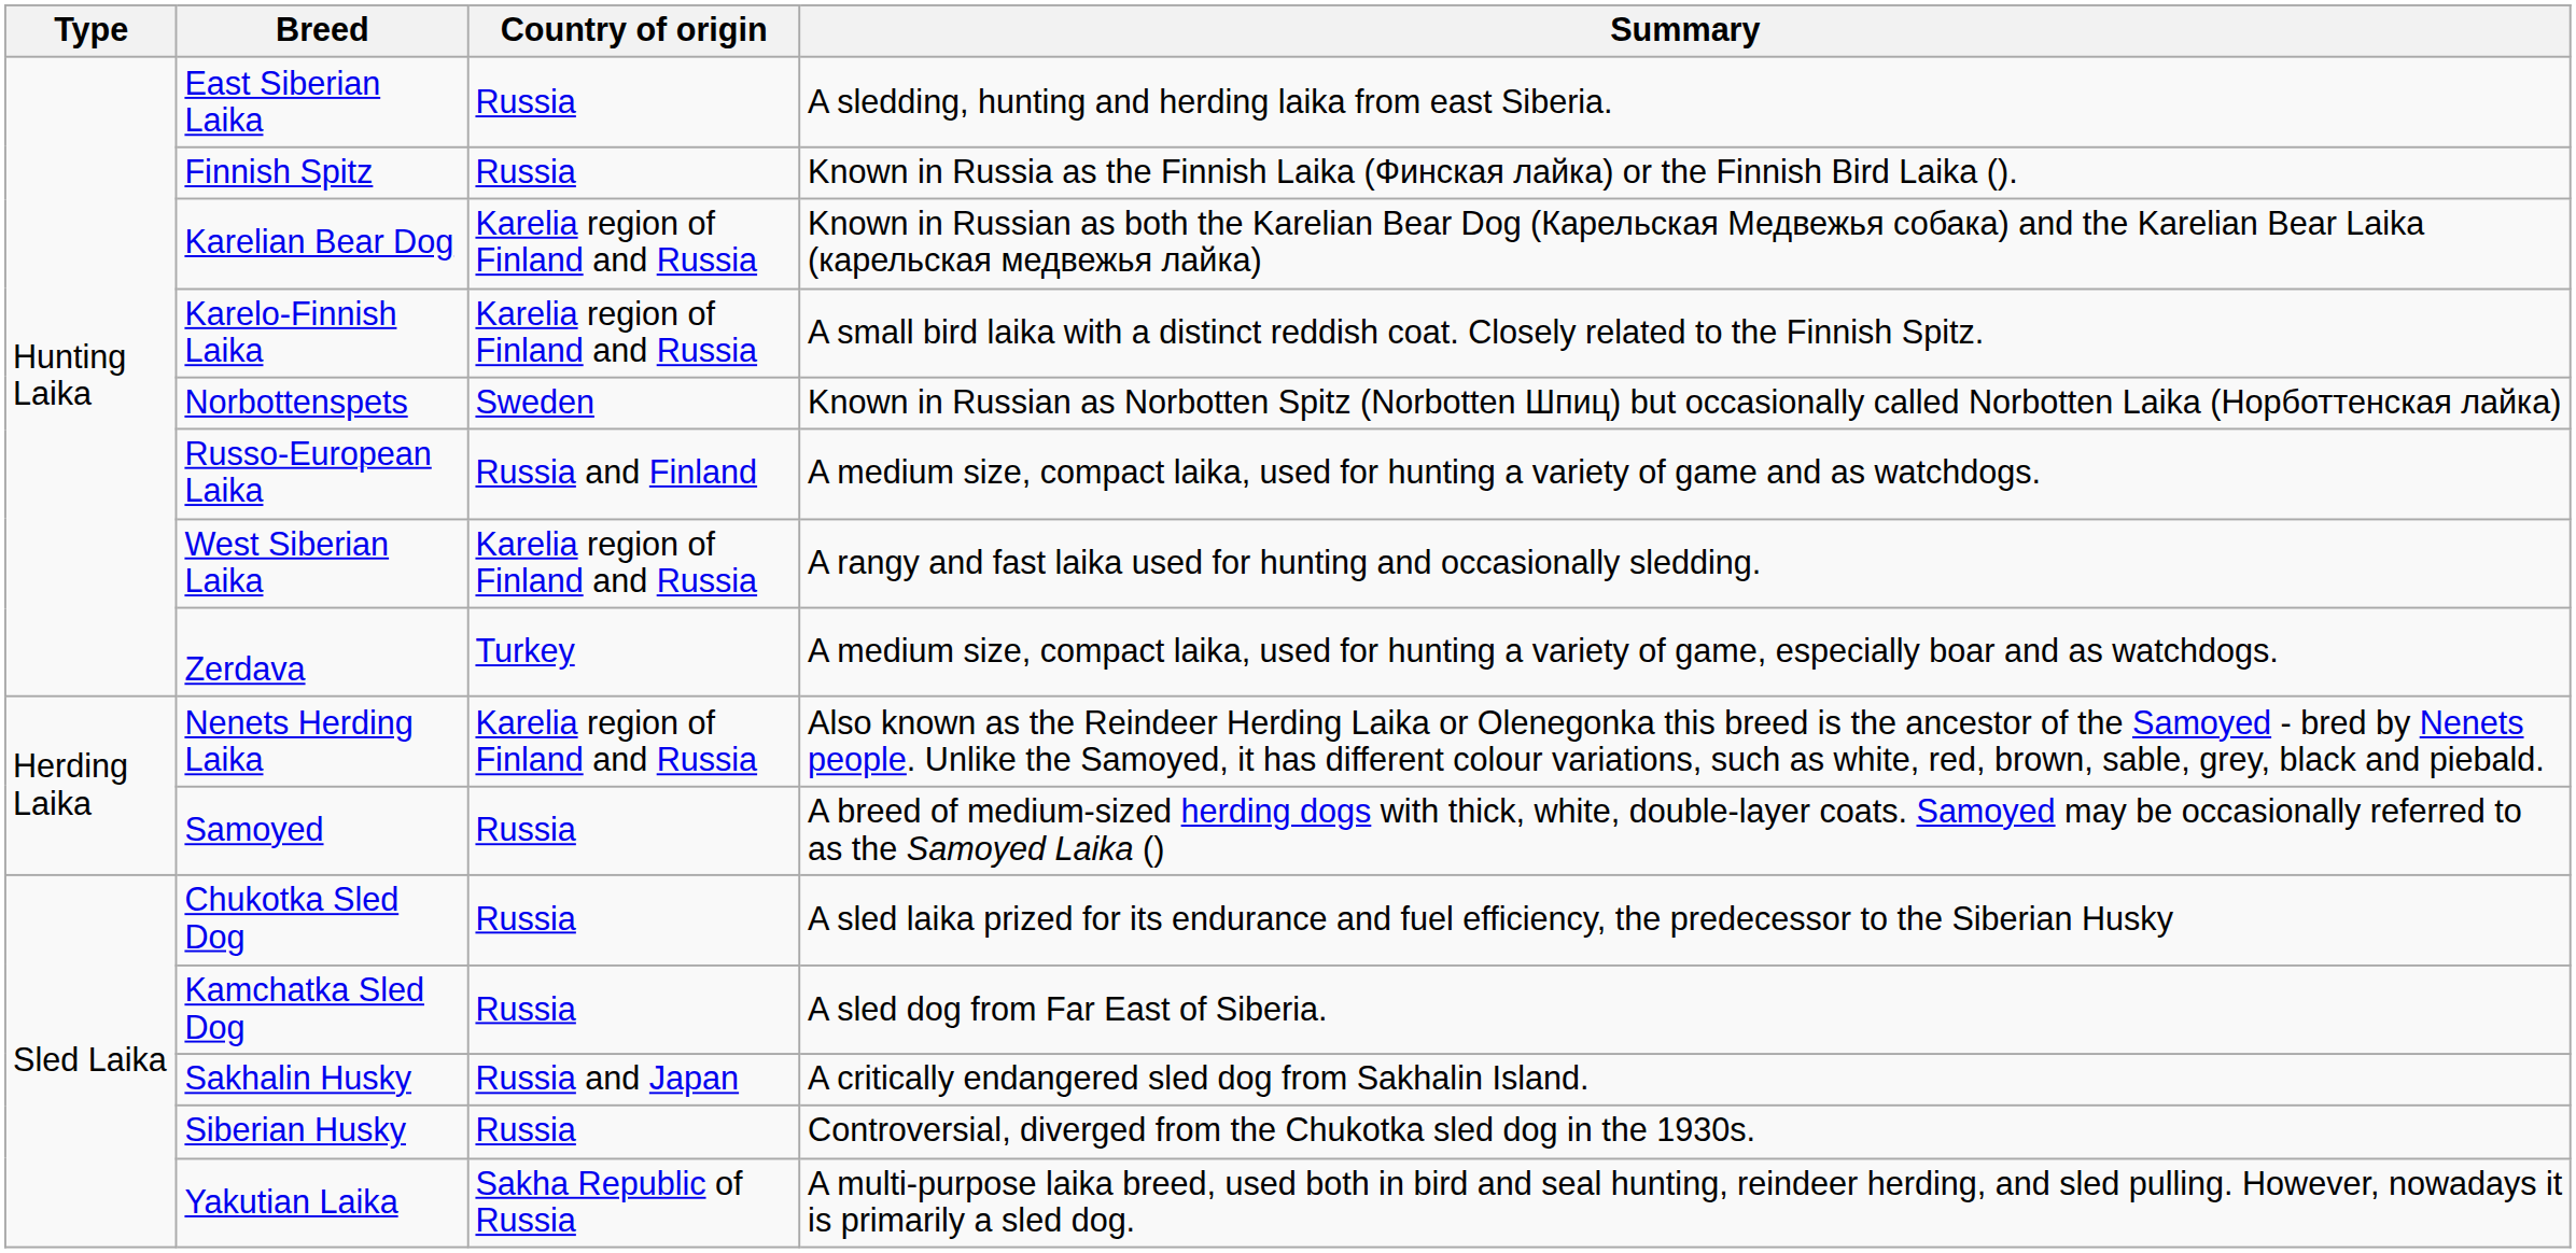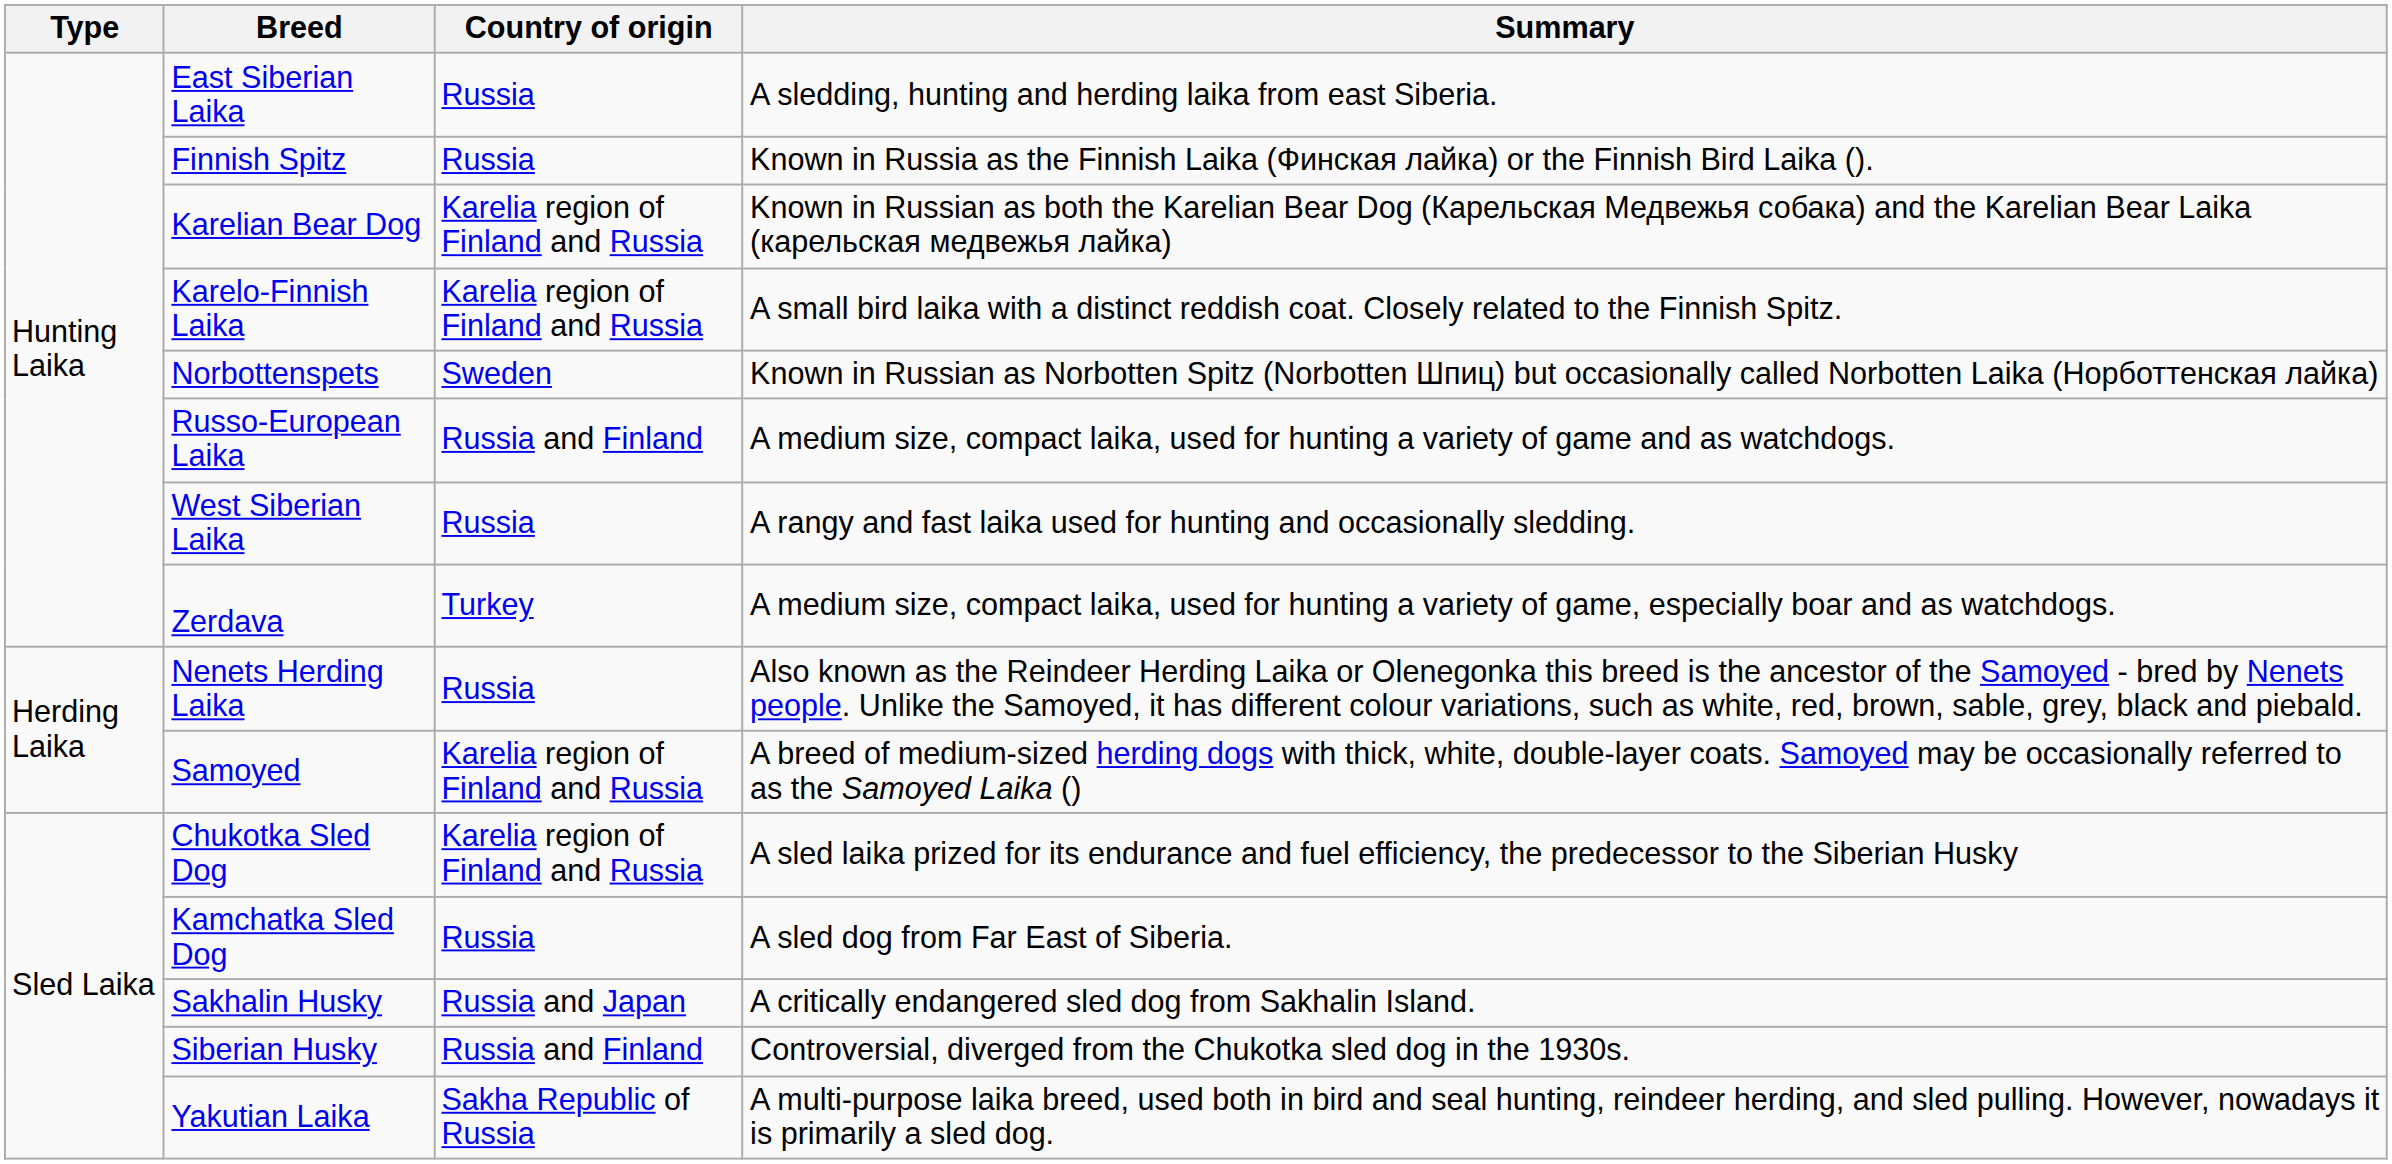West Siberian Laika | Country of origin: Karelia region of Finland and Russia -> Russia
Nenets Herding Laika | Country of origin: Karelia region of Finland and Russia -> Russia
Samoyed | Country of origin: Russia -> Karelia region of Finland and Russia
Chukotka Sled Dog | Country of origin: Russia -> Karelia region of Finland and Russia
Siberian Husky | Country of origin: Russia -> Russia and Finland
